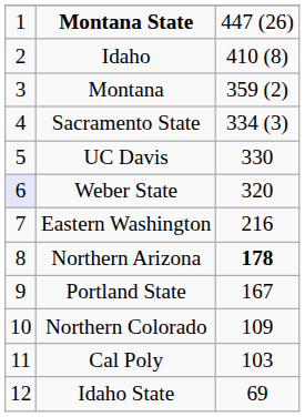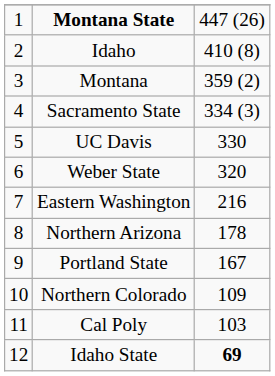Weber State | column 1: lavender background -> no background
Northern Arizona | column 3: bold -> normal
Idaho State | column 3: normal -> bold
